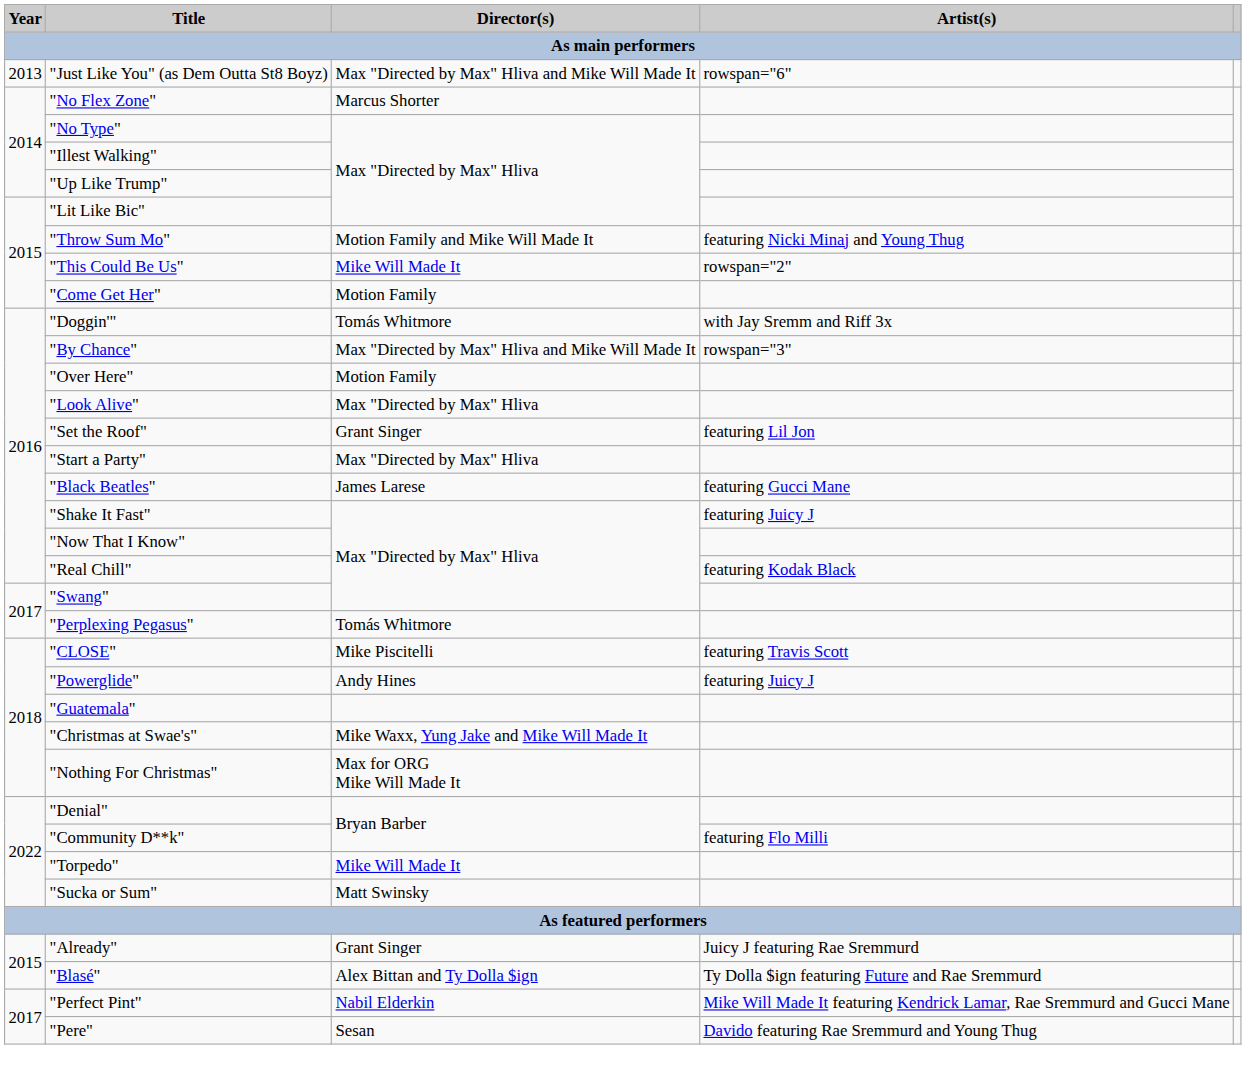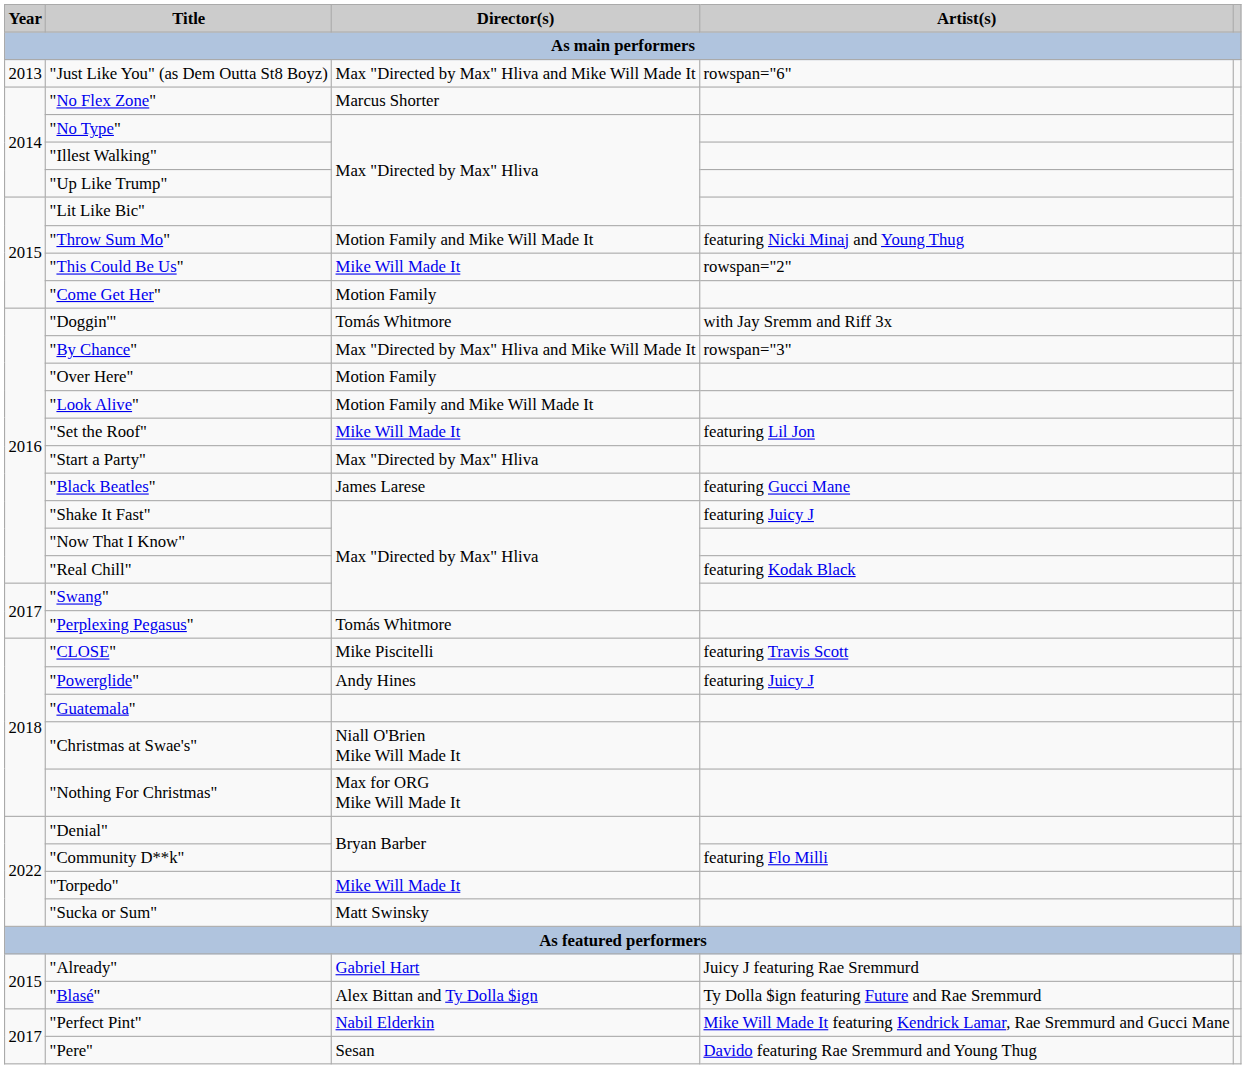"Look Alive" | Director(s): Max "Directed by Max" Hliva -> Motion Family and Mike Will Made It
"Set the Roof" | Director(s): Grant Singer -> Mike Will Made It
"Christmas at Swae's" | Director(s): Mike Waxx, Yung Jake and Mike Will Made It -> Niall O'Brien Mike Will Made It
"Already" | Director(s): Grant Singer -> Gabriel Hart
